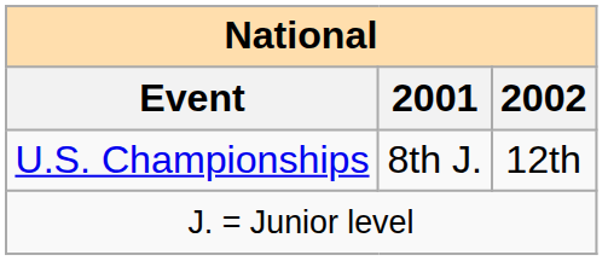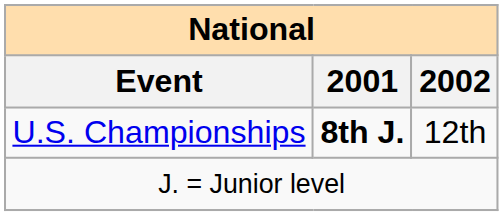U.S. Championships | 2001: normal -> bold
